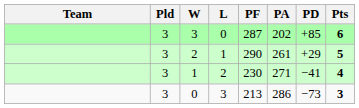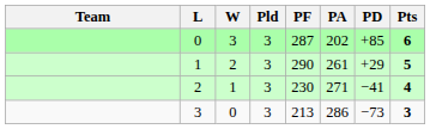columns swapped: Pld <-> L
